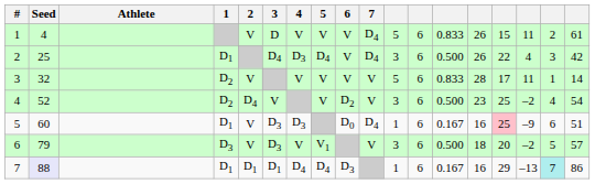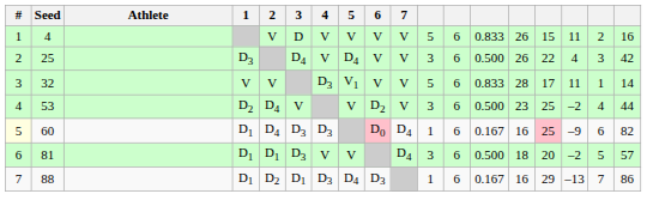row 2 | 7: D4 -> V
row 2 | column 18: 61 -> 16
row 3 | 1: D1 -> D3
row 3 | 4: D3 -> V
row 3 | 7: D4 -> V
row 4 | 1: D2 -> V
row 4 | 4: V -> D3
row 4 | 5: V -> V1
row 5 | Seed: 52 -> 53
row 5 | column 18: 54 -> 44
row 6 | #: no background -> lightyellow background
row 6 | 2: V -> D4
row 6 | 6: no background -> pink background
row 6 | column 18: 51 -> 82
row 7 | Seed: 79 -> 81
row 7 | 1: D3 -> D1
row 7 | 2: V -> D1
row 7 | 5: V1 -> V
row 7 | 7: V -> D4
row 8 | Seed: lavender background -> no background
row 8 | 2: D1 -> D2
row 8 | 4: D4 -> D3
row 8 | column 17: paleturquoise background -> no background
